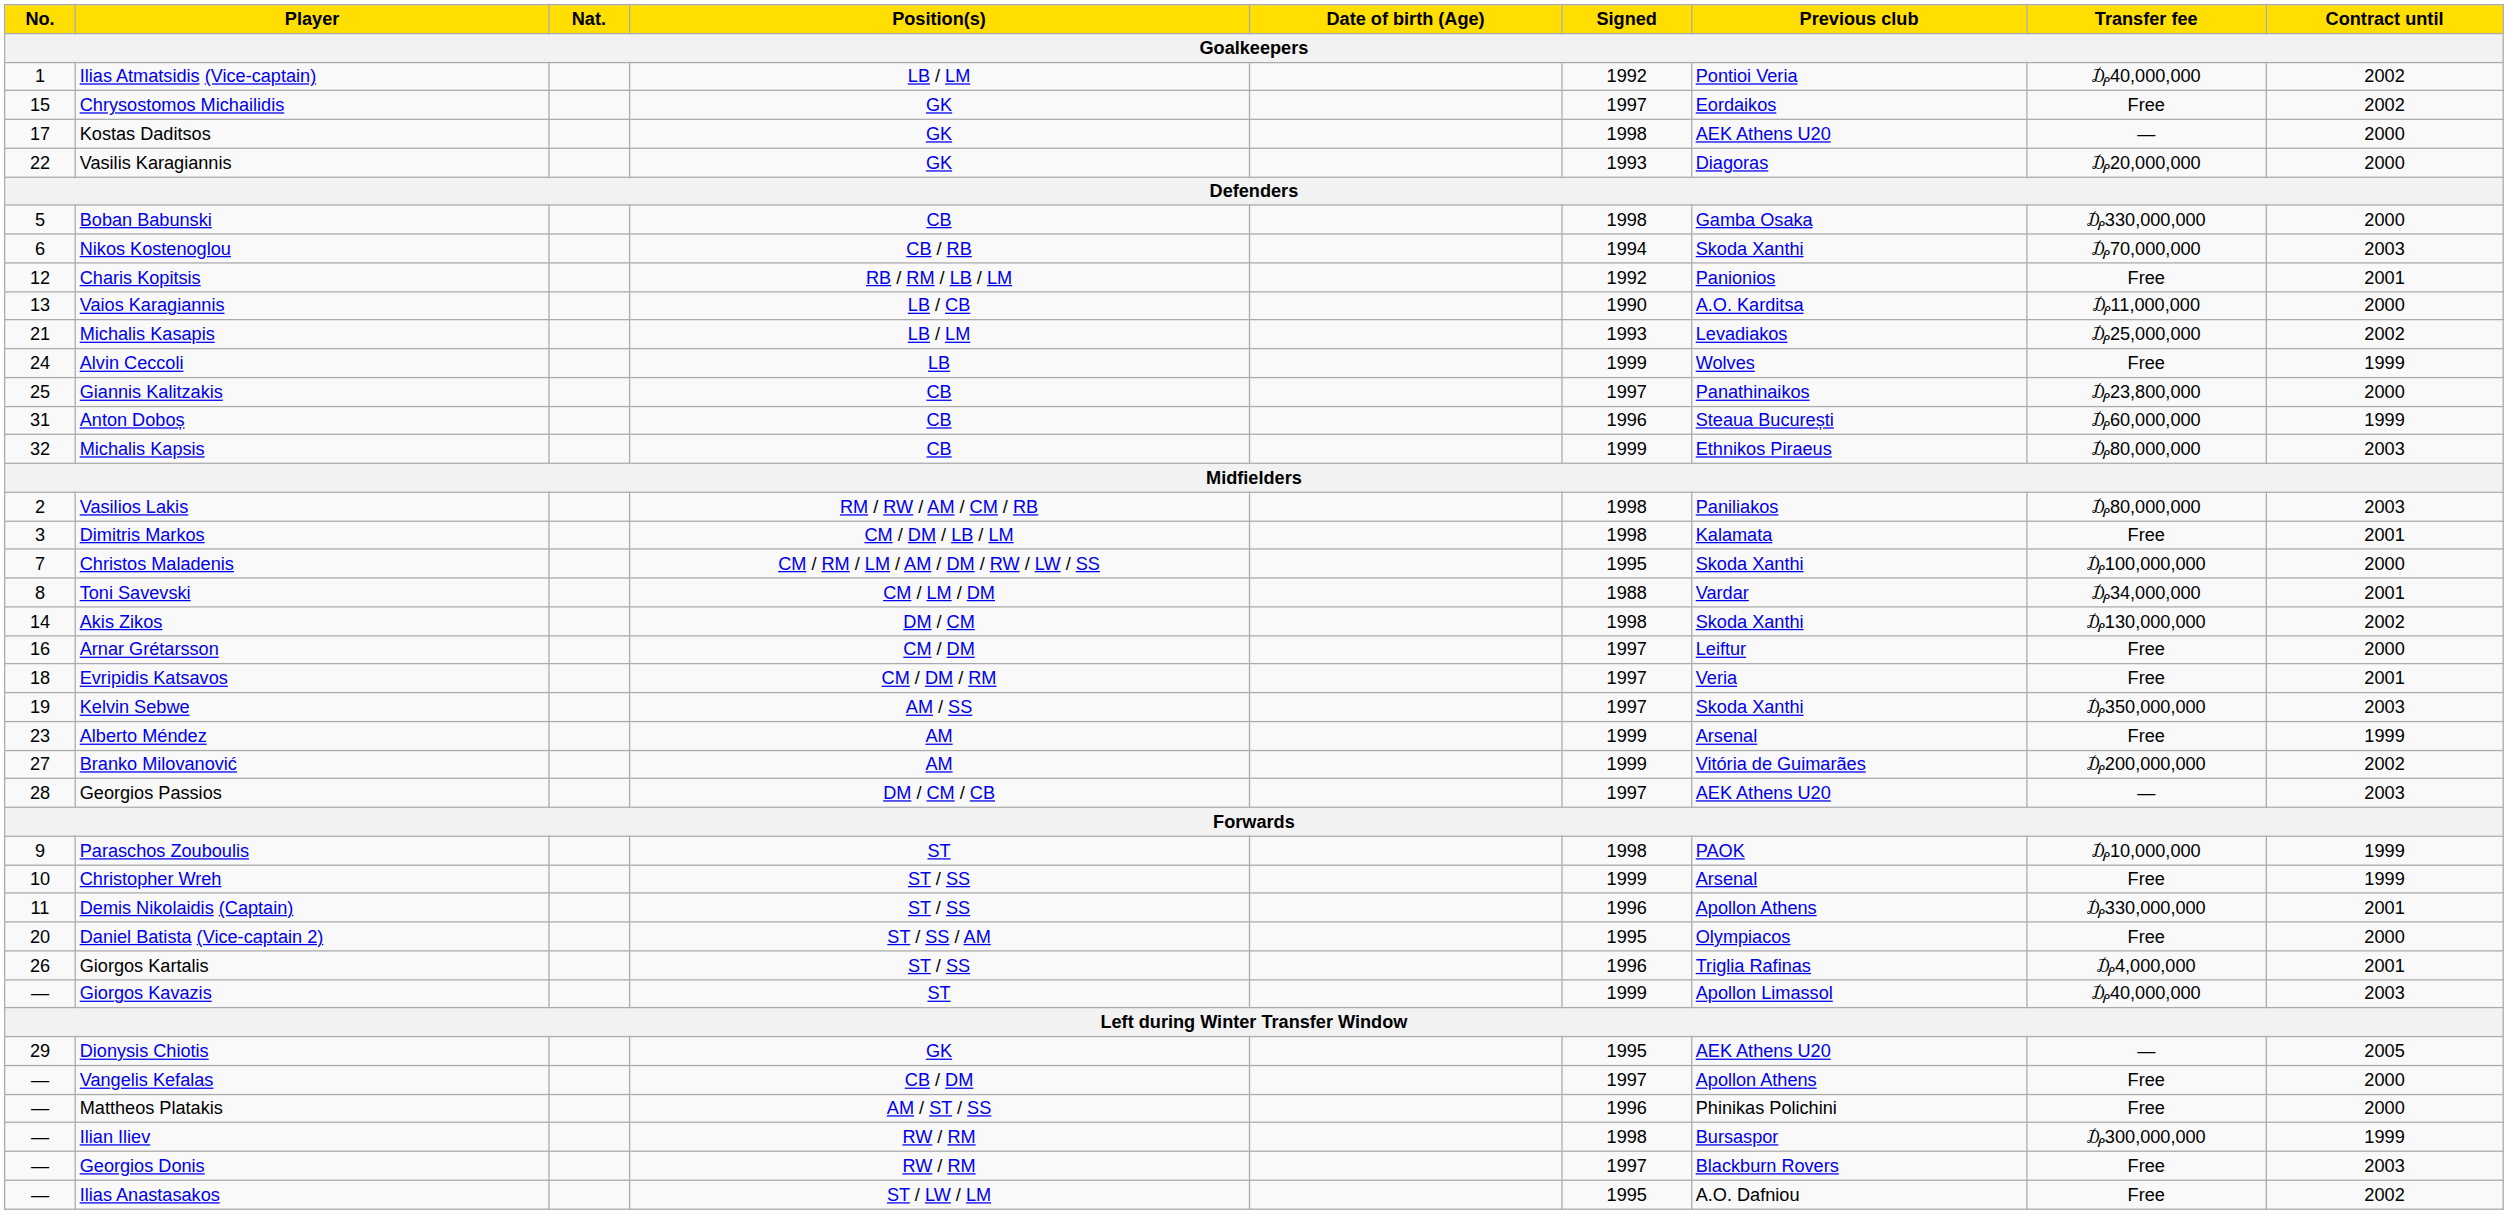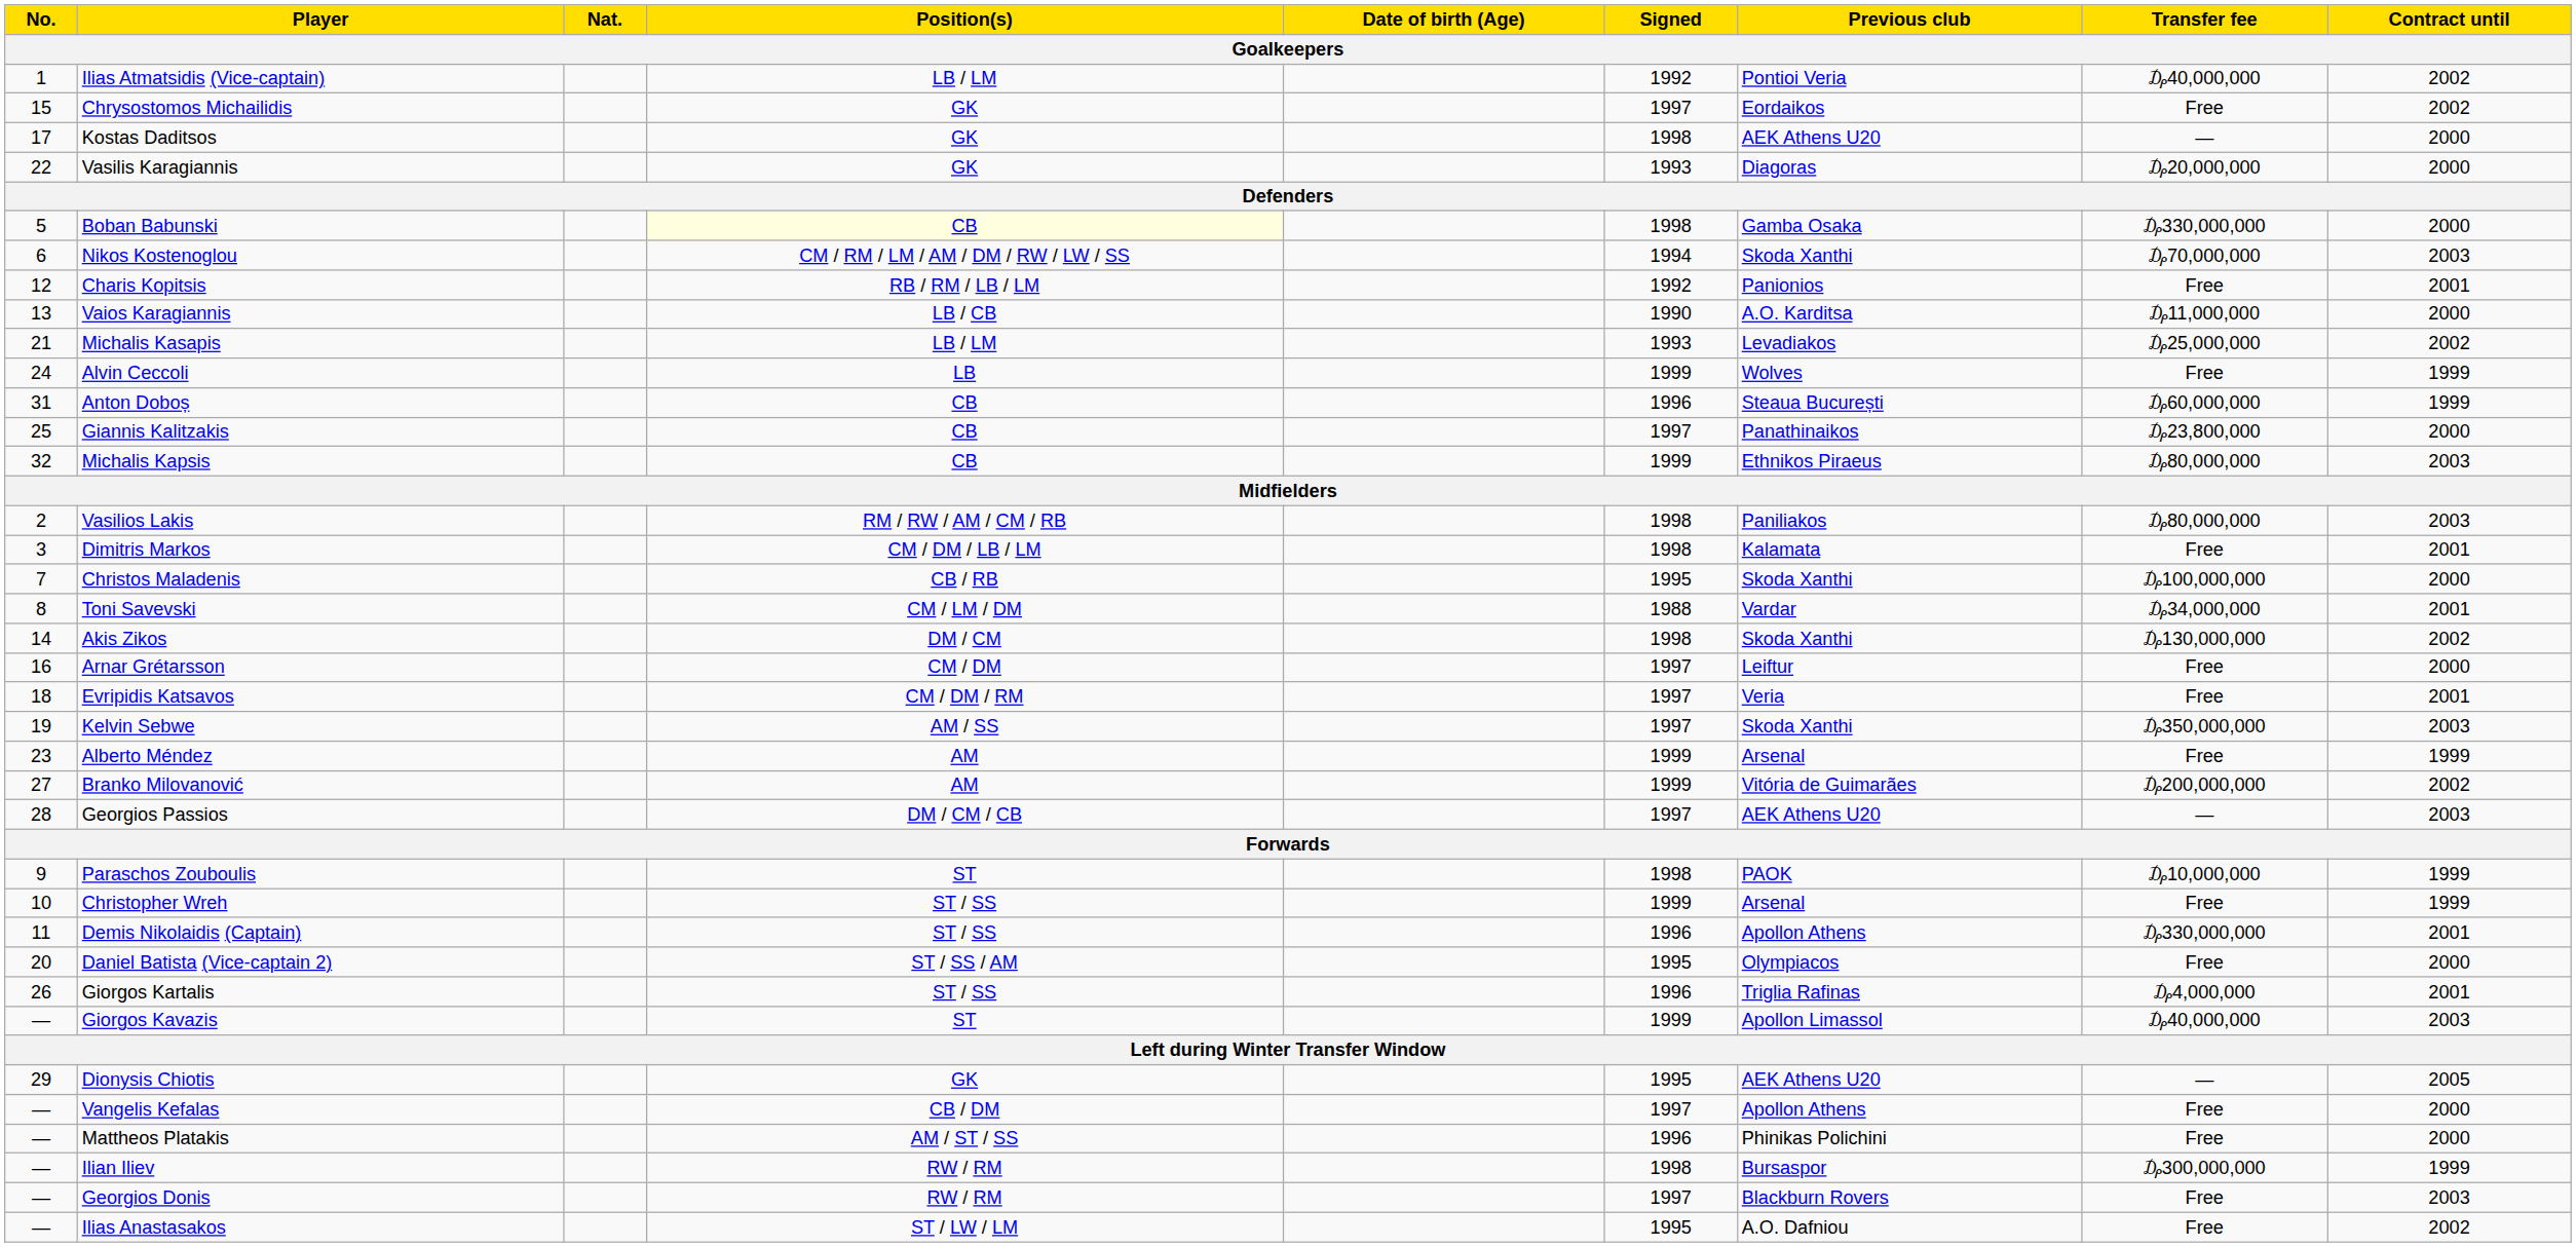Boban Babunski | Position(s): no background -> lightyellow background
Nikos Kostenoglou | Position(s): CB / RB -> CM / RM / LM / AM / DM / RW / LW / SS
rows swapped: Giannis Kalitzakis <-> Anton Doboș
Christos Maladenis | Position(s): CM / RM / LM / AM / DM / RW / LW / SS -> CB / RB
